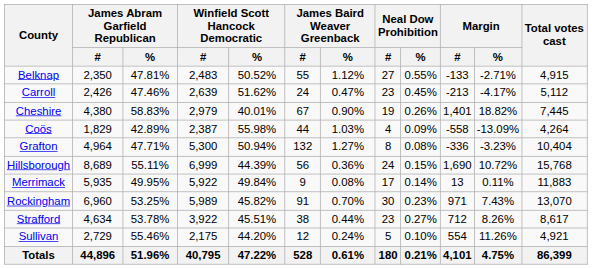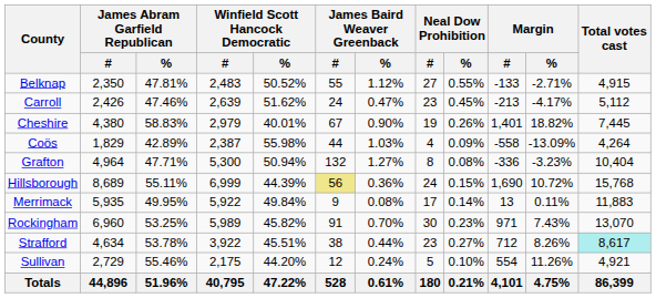Hillsborough | James Baird Weaver Greenback / #: no background -> khaki background
Strafford | Total votes cast: no background -> paleturquoise background
